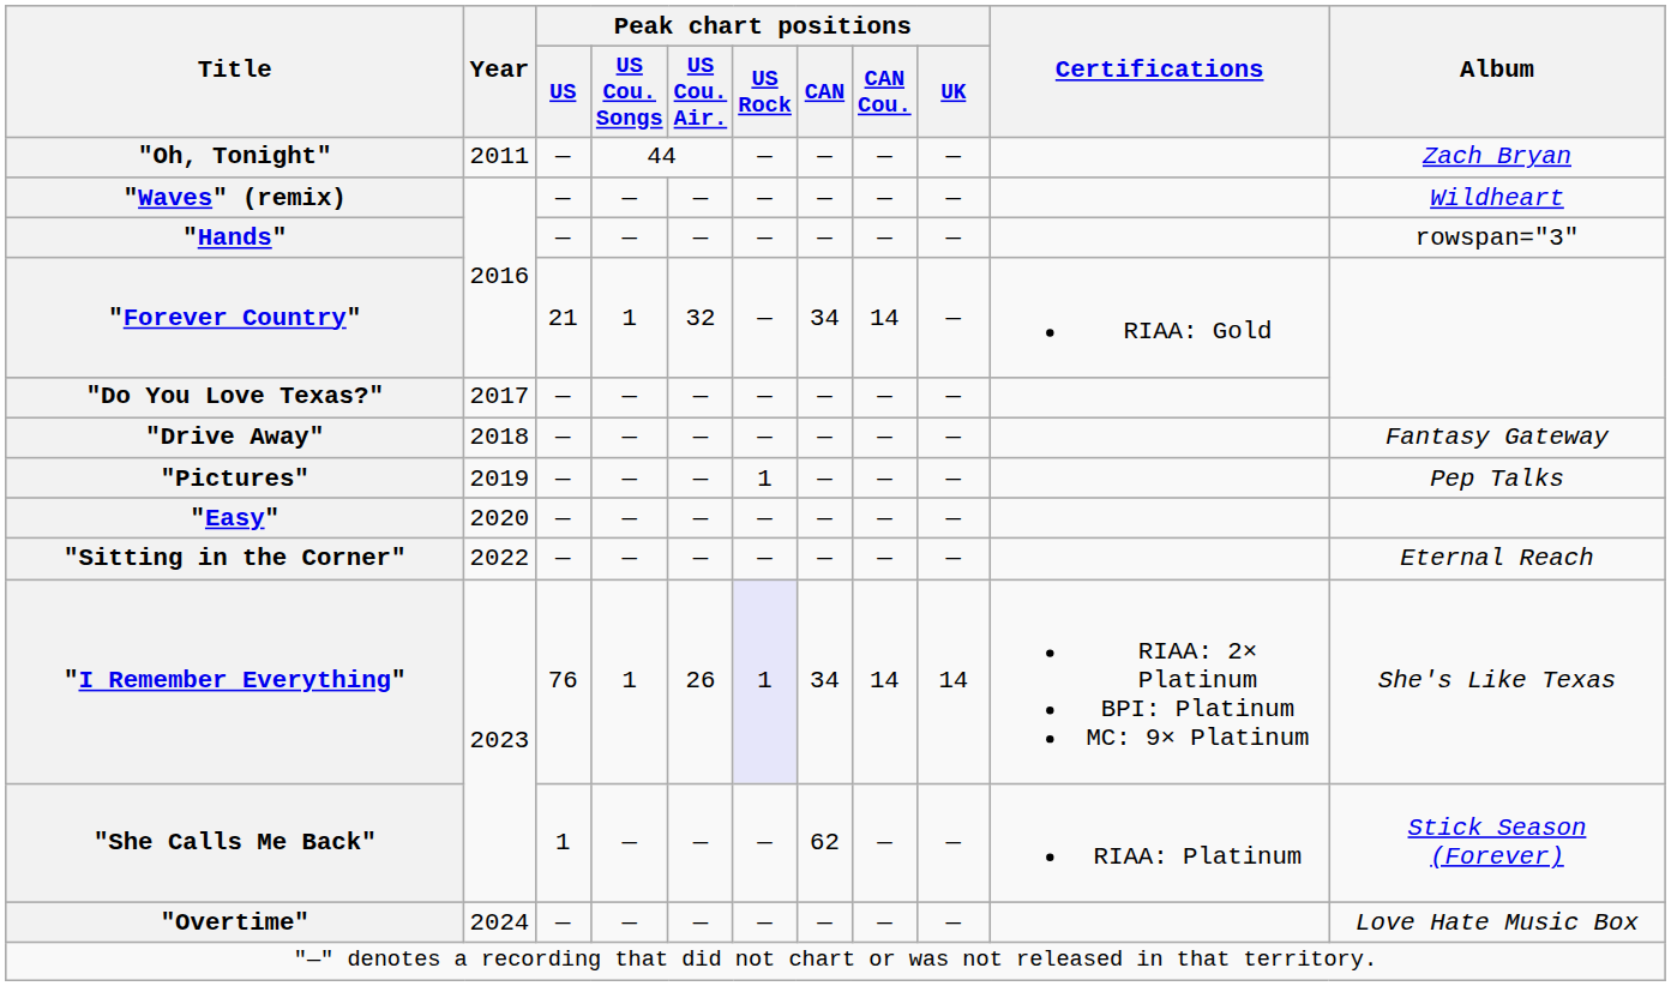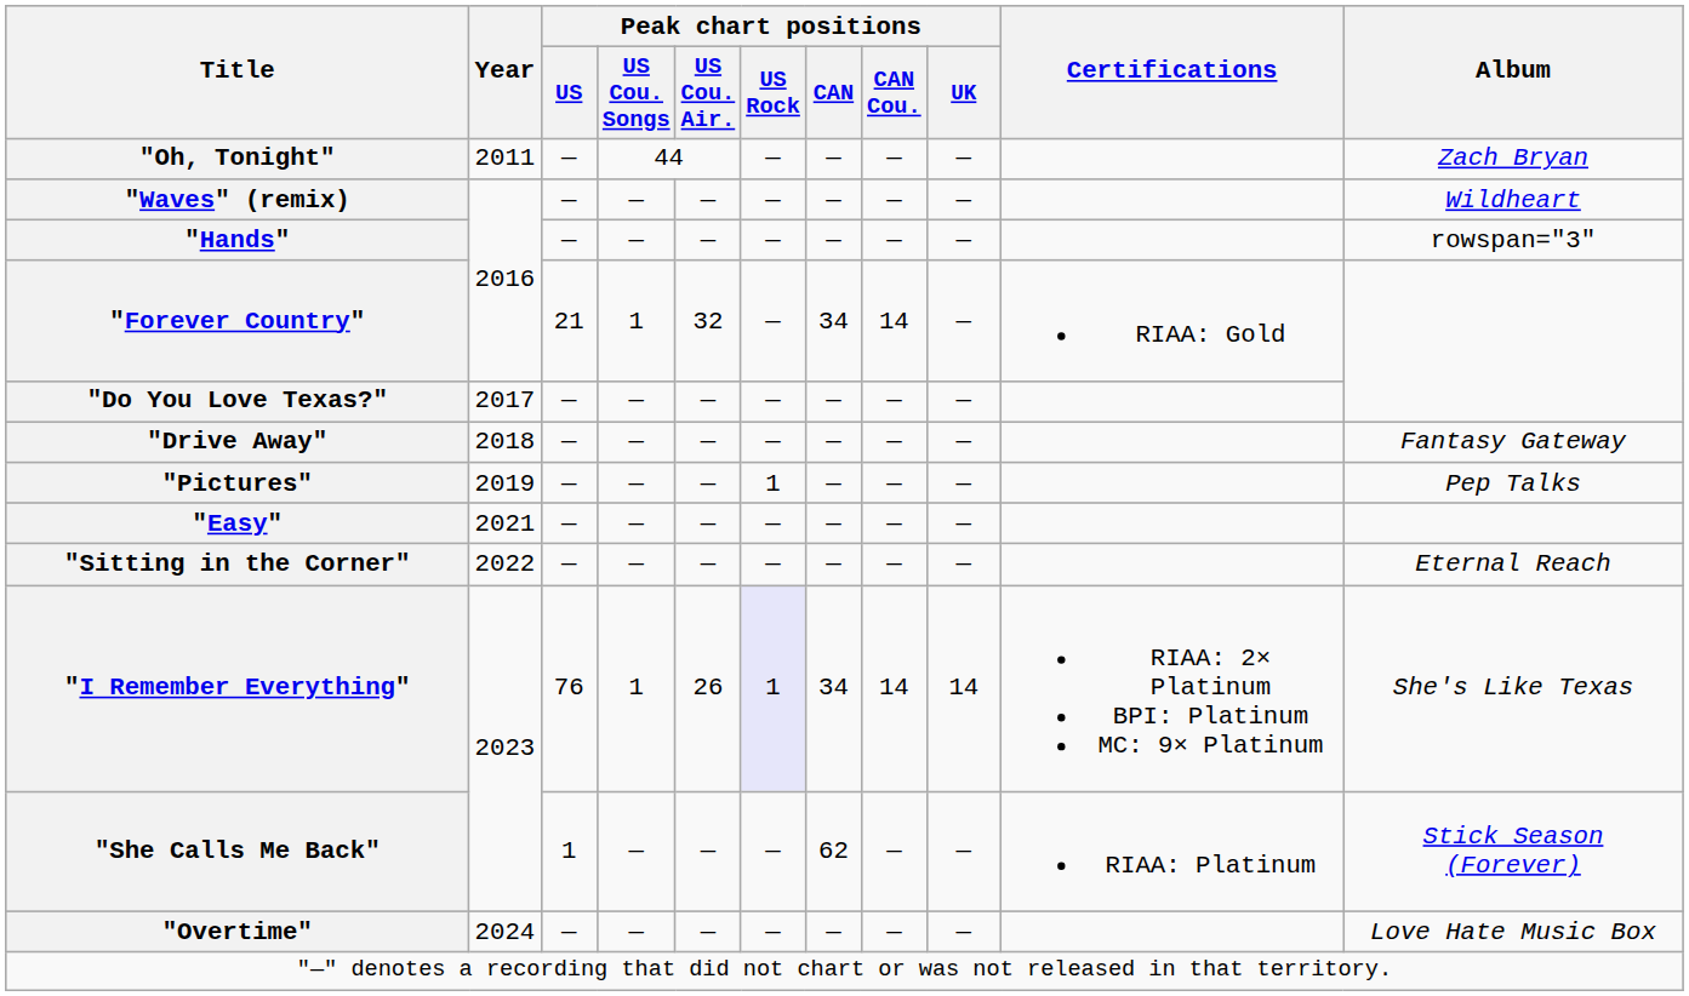"Easy" | Year: 2020 -> 2021
